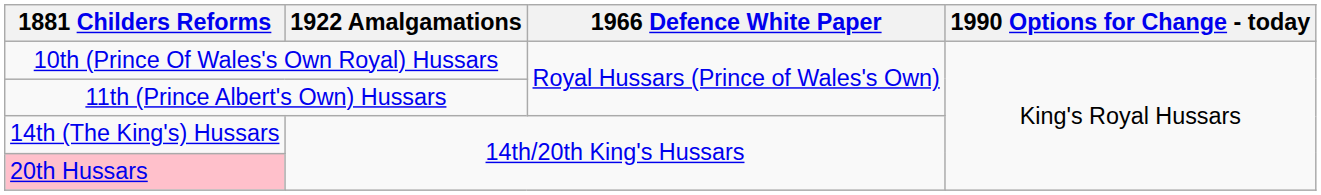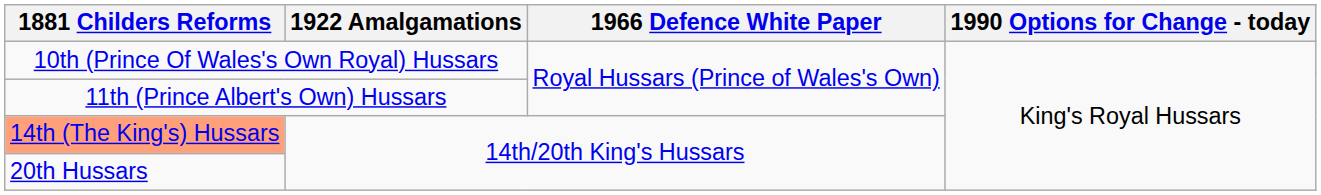14th (The King's) Hussars | 1881 Childers Reforms: no background -> lightsalmon background
20th Hussars | 1881 Childers Reforms: pink background -> no background
